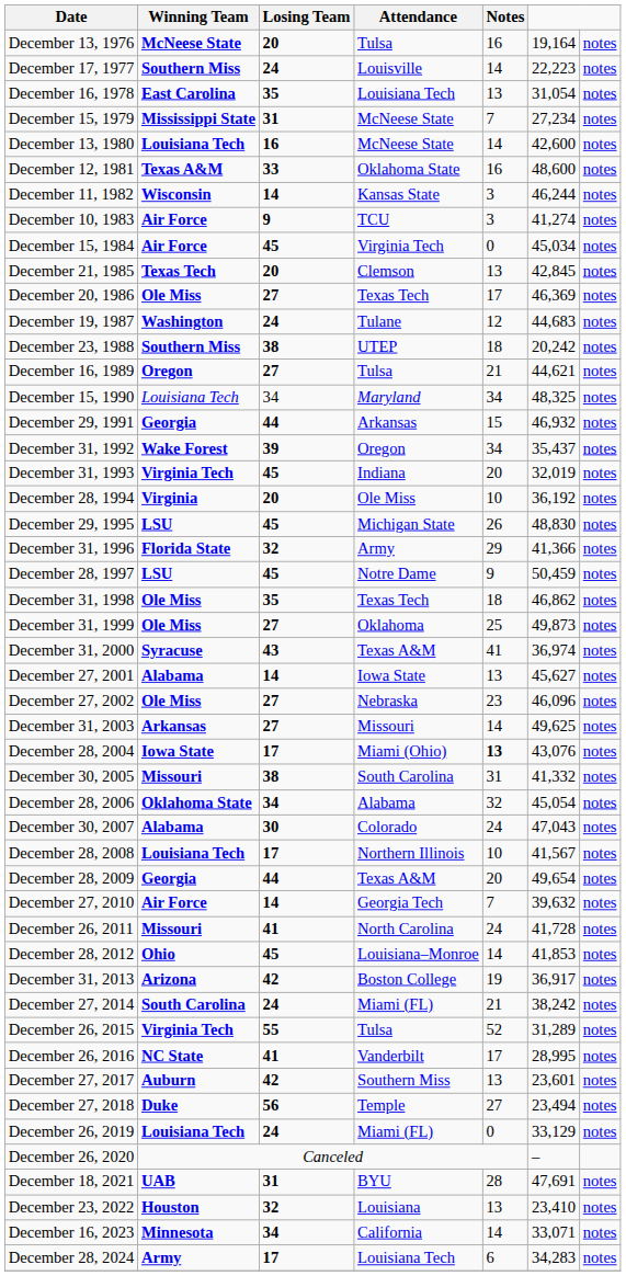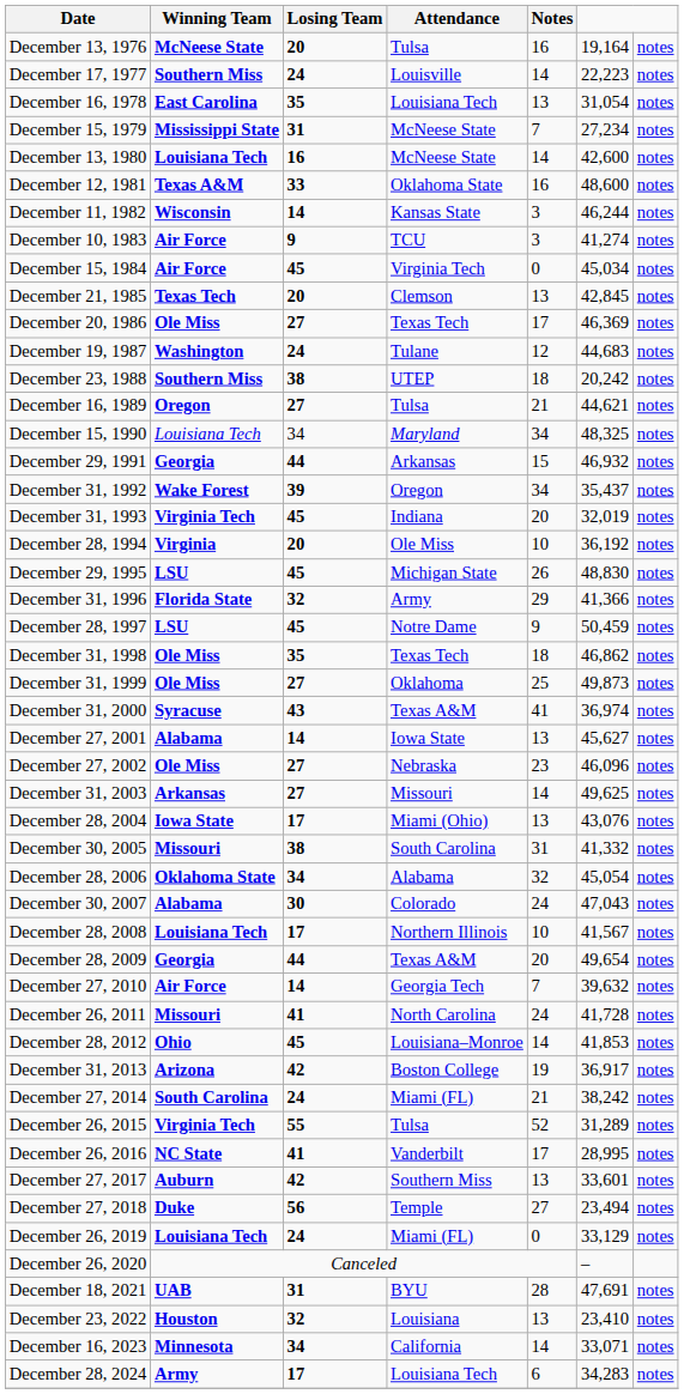December 28, 2004 | Notes: bold -> normal
December 27, 2017 | column 6: 23,601 -> 33,601
